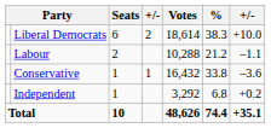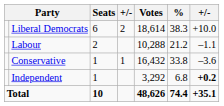Independent | column 7: normal -> bold
